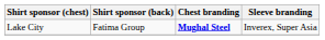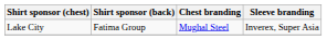Lake City | Chest branding: bold -> normal
